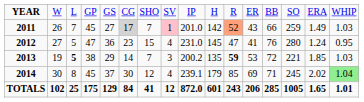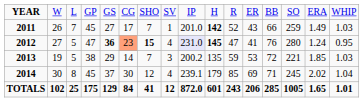2011 | column 6: lightgrey background -> no background
2011 | column 8: pink background -> no background
2011 | column 10: normal -> bold
2011 | column 11: lightsalmon background -> no background
2012 | column 5: normal -> bold
2012 | column 6: no background -> lightsalmon background
2012 | column 7: normal -> bold
2012 | column 9: no background -> lavender background
2012 | column 10: normal -> bold
2013 | column 3: bold -> normal
2013 | column 11: bold -> normal
2014 | column 16: lightgreen background -> no background
